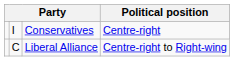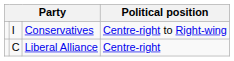Conservatives | Political position: Centre-right -> Centre-right to Right-wing
Liberal Alliance | Political position: Centre-right to Right-wing -> Centre-right
